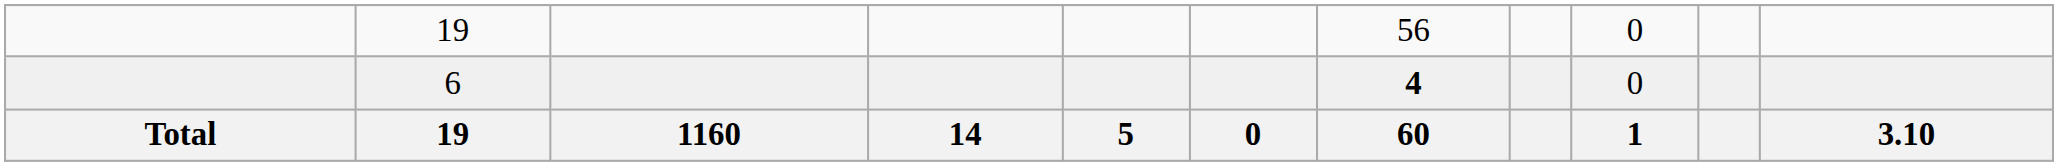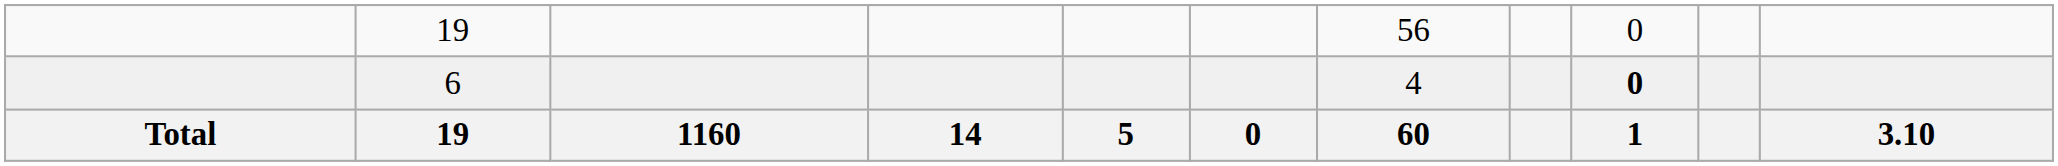6 | column 7: bold -> normal
6 | column 9: normal -> bold
